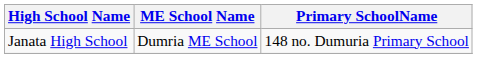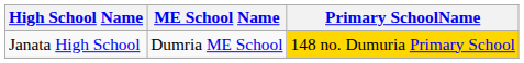Janata High School | Primary SchoolName: no background -> gold background
